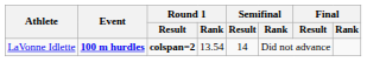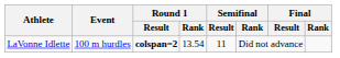LaVonne Idlette | Event: bold -> normal
LaVonne Idlette | Semifinal / Result: 14 -> 11
